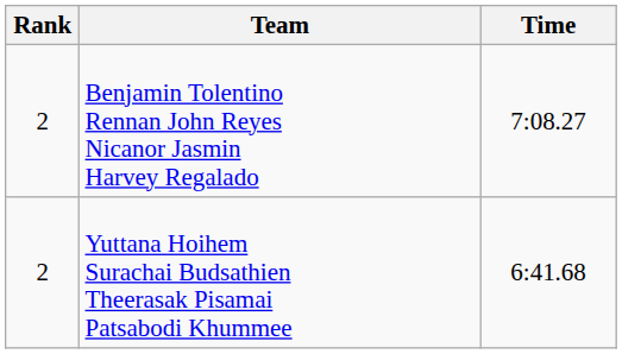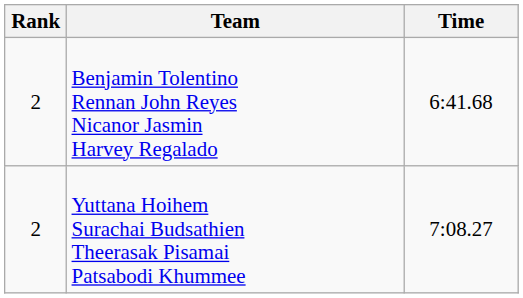row 2 | Time: 7:08.27 -> 6:41.68
row 3 | Time: 6:41.68 -> 7:08.27
